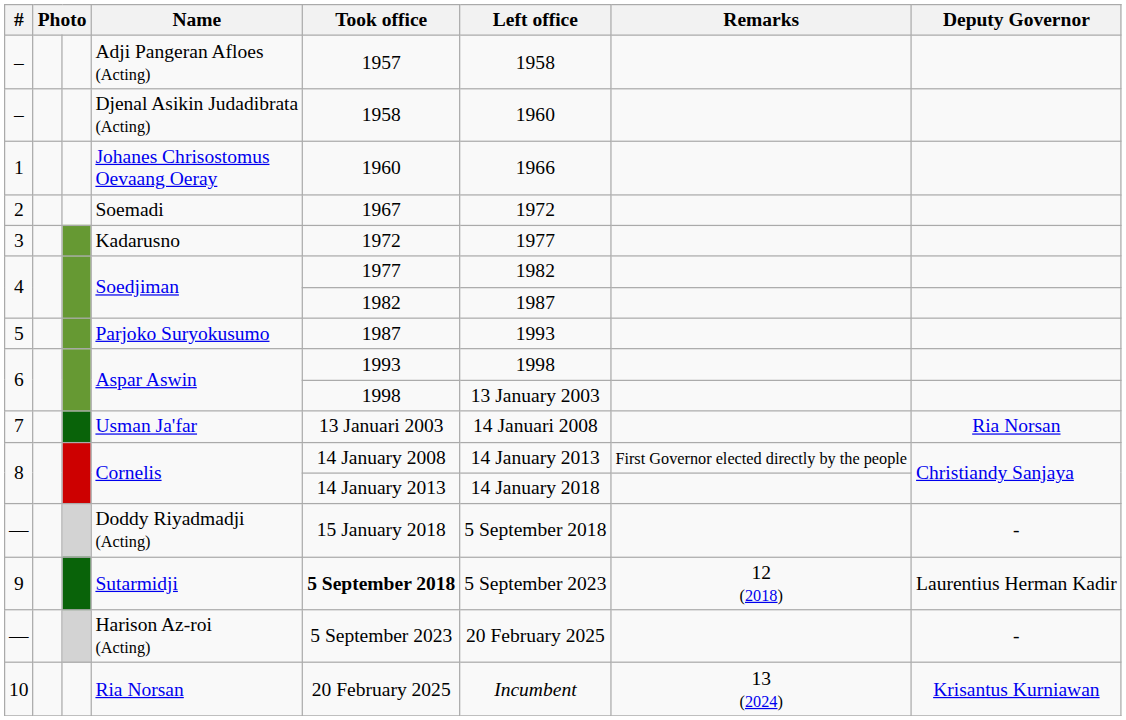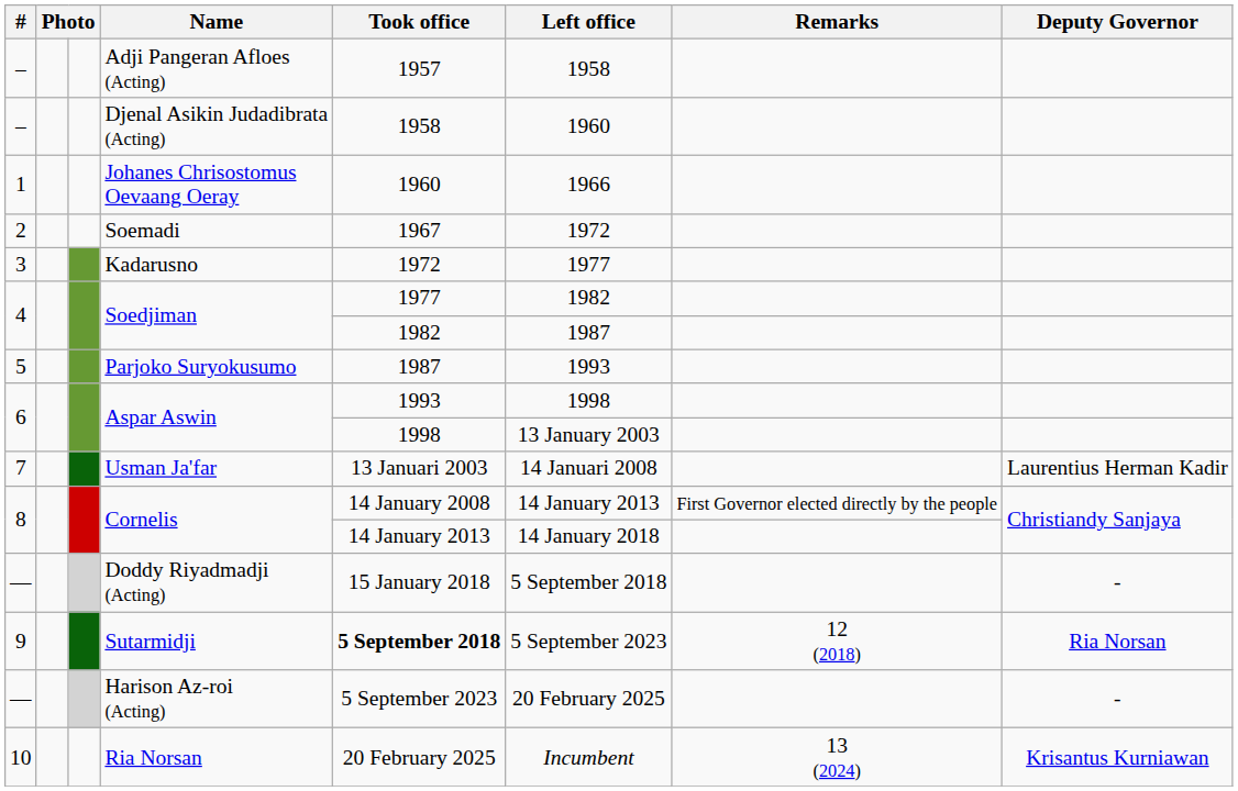Usman Ja'far | Deputy Governor: Ria Norsan -> Laurentius Herman Kadir
Sutarmidji | Deputy Governor: Laurentius Herman Kadir -> Ria Norsan
